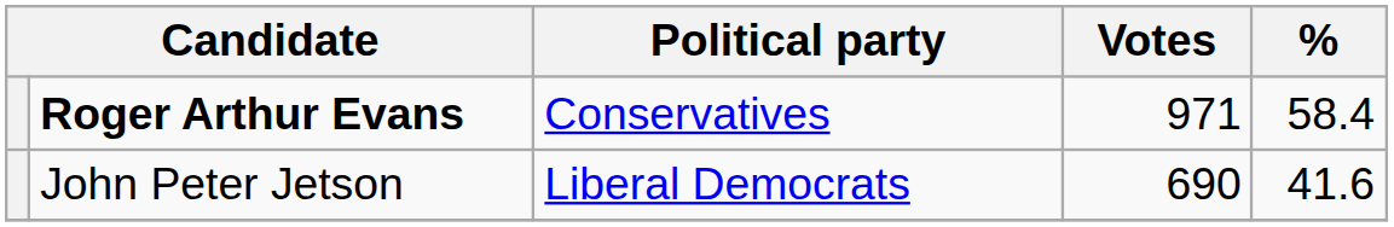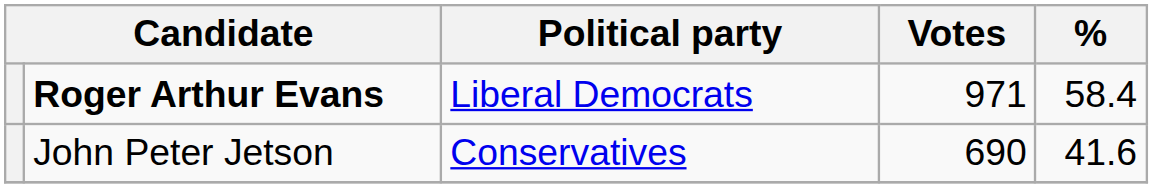Roger Arthur Evans | Political party: Conservatives -> Liberal Democrats
John Peter Jetson | Political party: Liberal Democrats -> Conservatives
